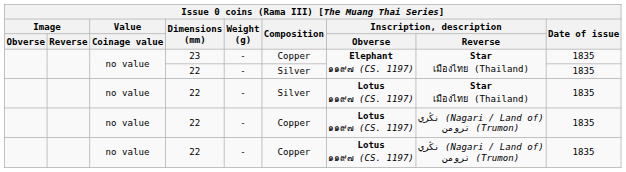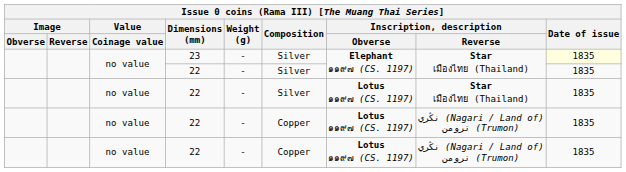23 | Composition: Copper -> Silver
23 | Date of issue: no background -> lightyellow background
